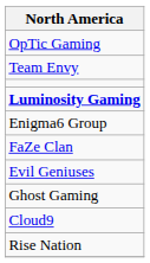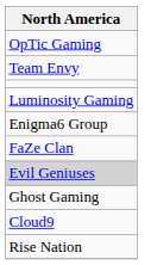row 5 | column 1: bold -> normal
row 8 | column 1: no background -> lightgrey background
